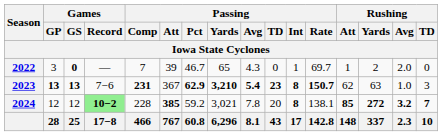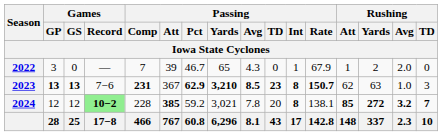2022 | Games / GS / Iowa State Cyclones: bold -> normal
2022 | Passing / Rate / Iowa State Cyclones: 69.7 -> 67.9
2023 | Passing / Avg / Iowa State Cyclones: 5.4 -> 8.5
